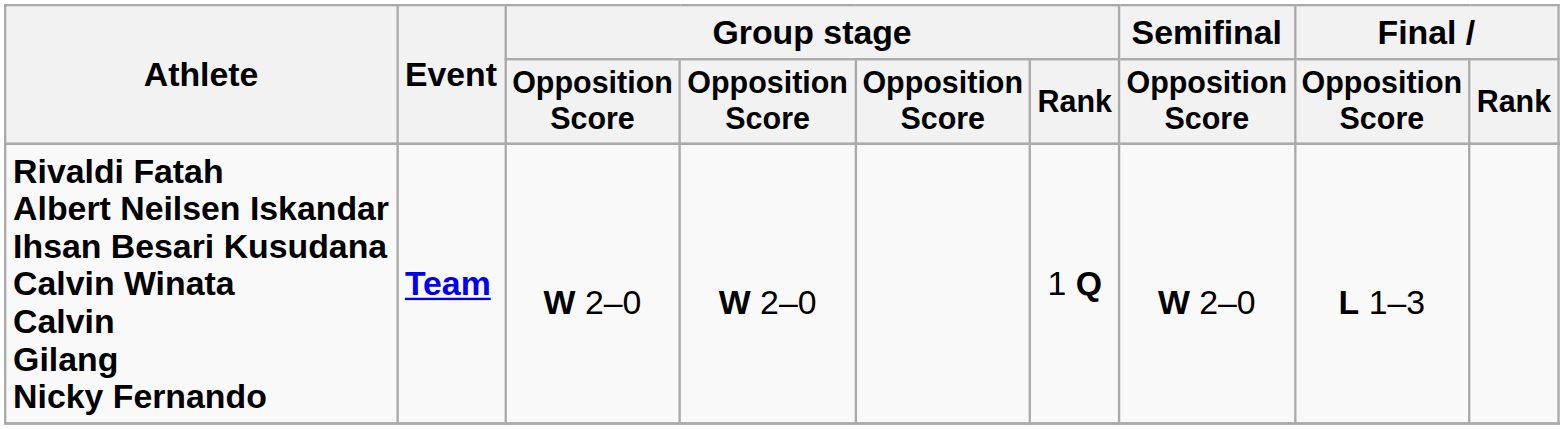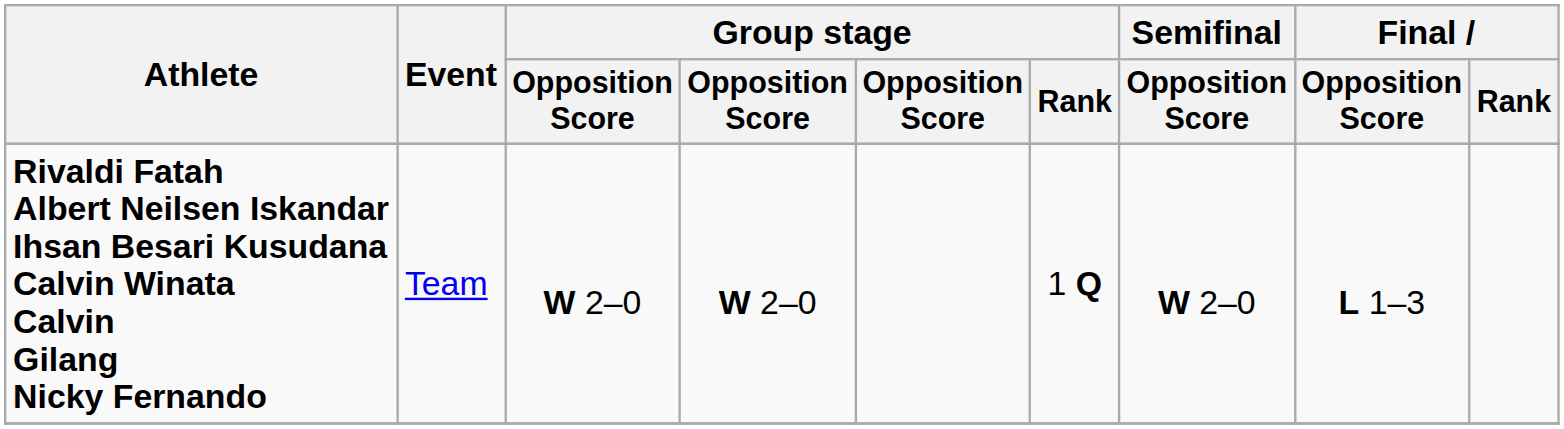row 3 | Event: bold -> normal
